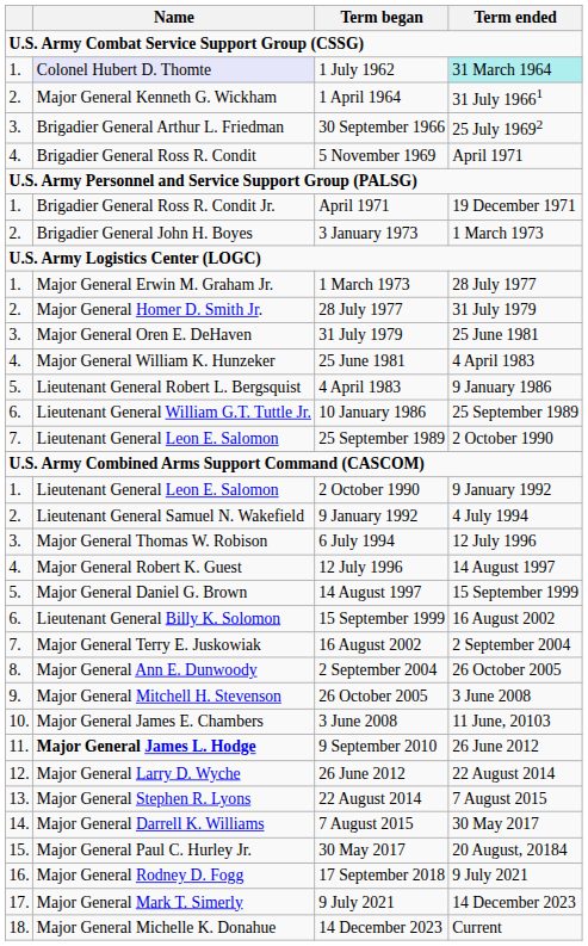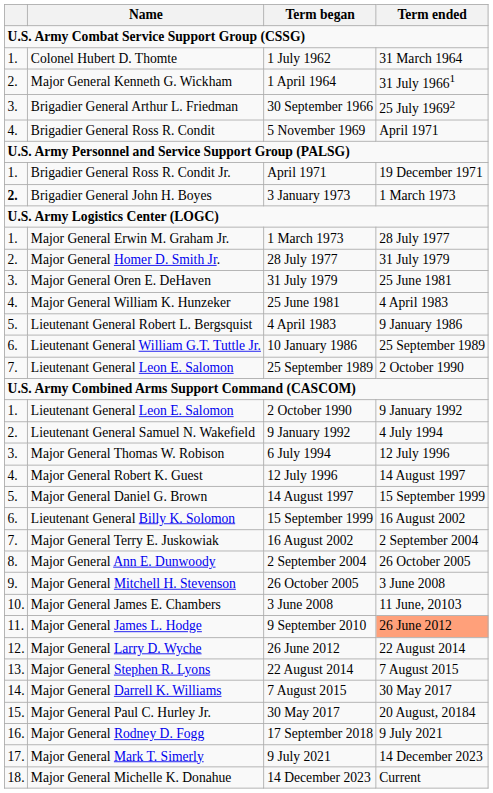1 July 1962 | Name: lavender background -> no background
1 July 1962 | Term ended: paleturquoise background -> no background
3 January 1973 | column 1: normal -> bold
9 September 2010 | Name: bold -> normal
9 September 2010 | Term ended: no background -> lightsalmon background
